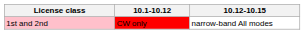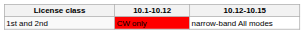row 2 | License class: pink background -> no background
